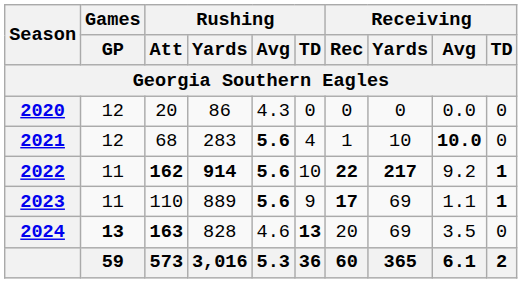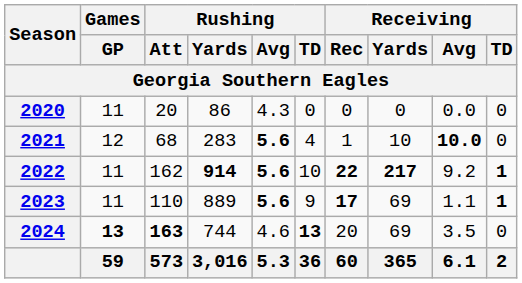2020 | Games / GP: 12 -> 11
2022 | Rushing / Att: bold -> normal
2024 | Rushing / Yards: 828 -> 744
